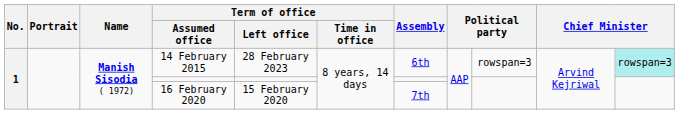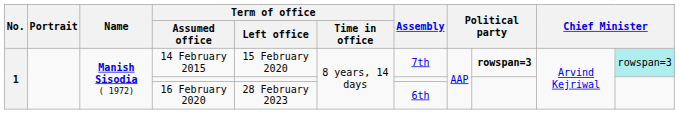14 February 2015 | Term of office / Left office: 28 February 2023 -> 15 February 2020
14 February 2015 | Assembly: 6th -> 7th
14 February 2015 | column 9: normal -> bold
16 February 2020 | Term of office / Left office: 15 February 2020 -> 28 February 2023
16 February 2020 | Assembly: 7th -> 6th
